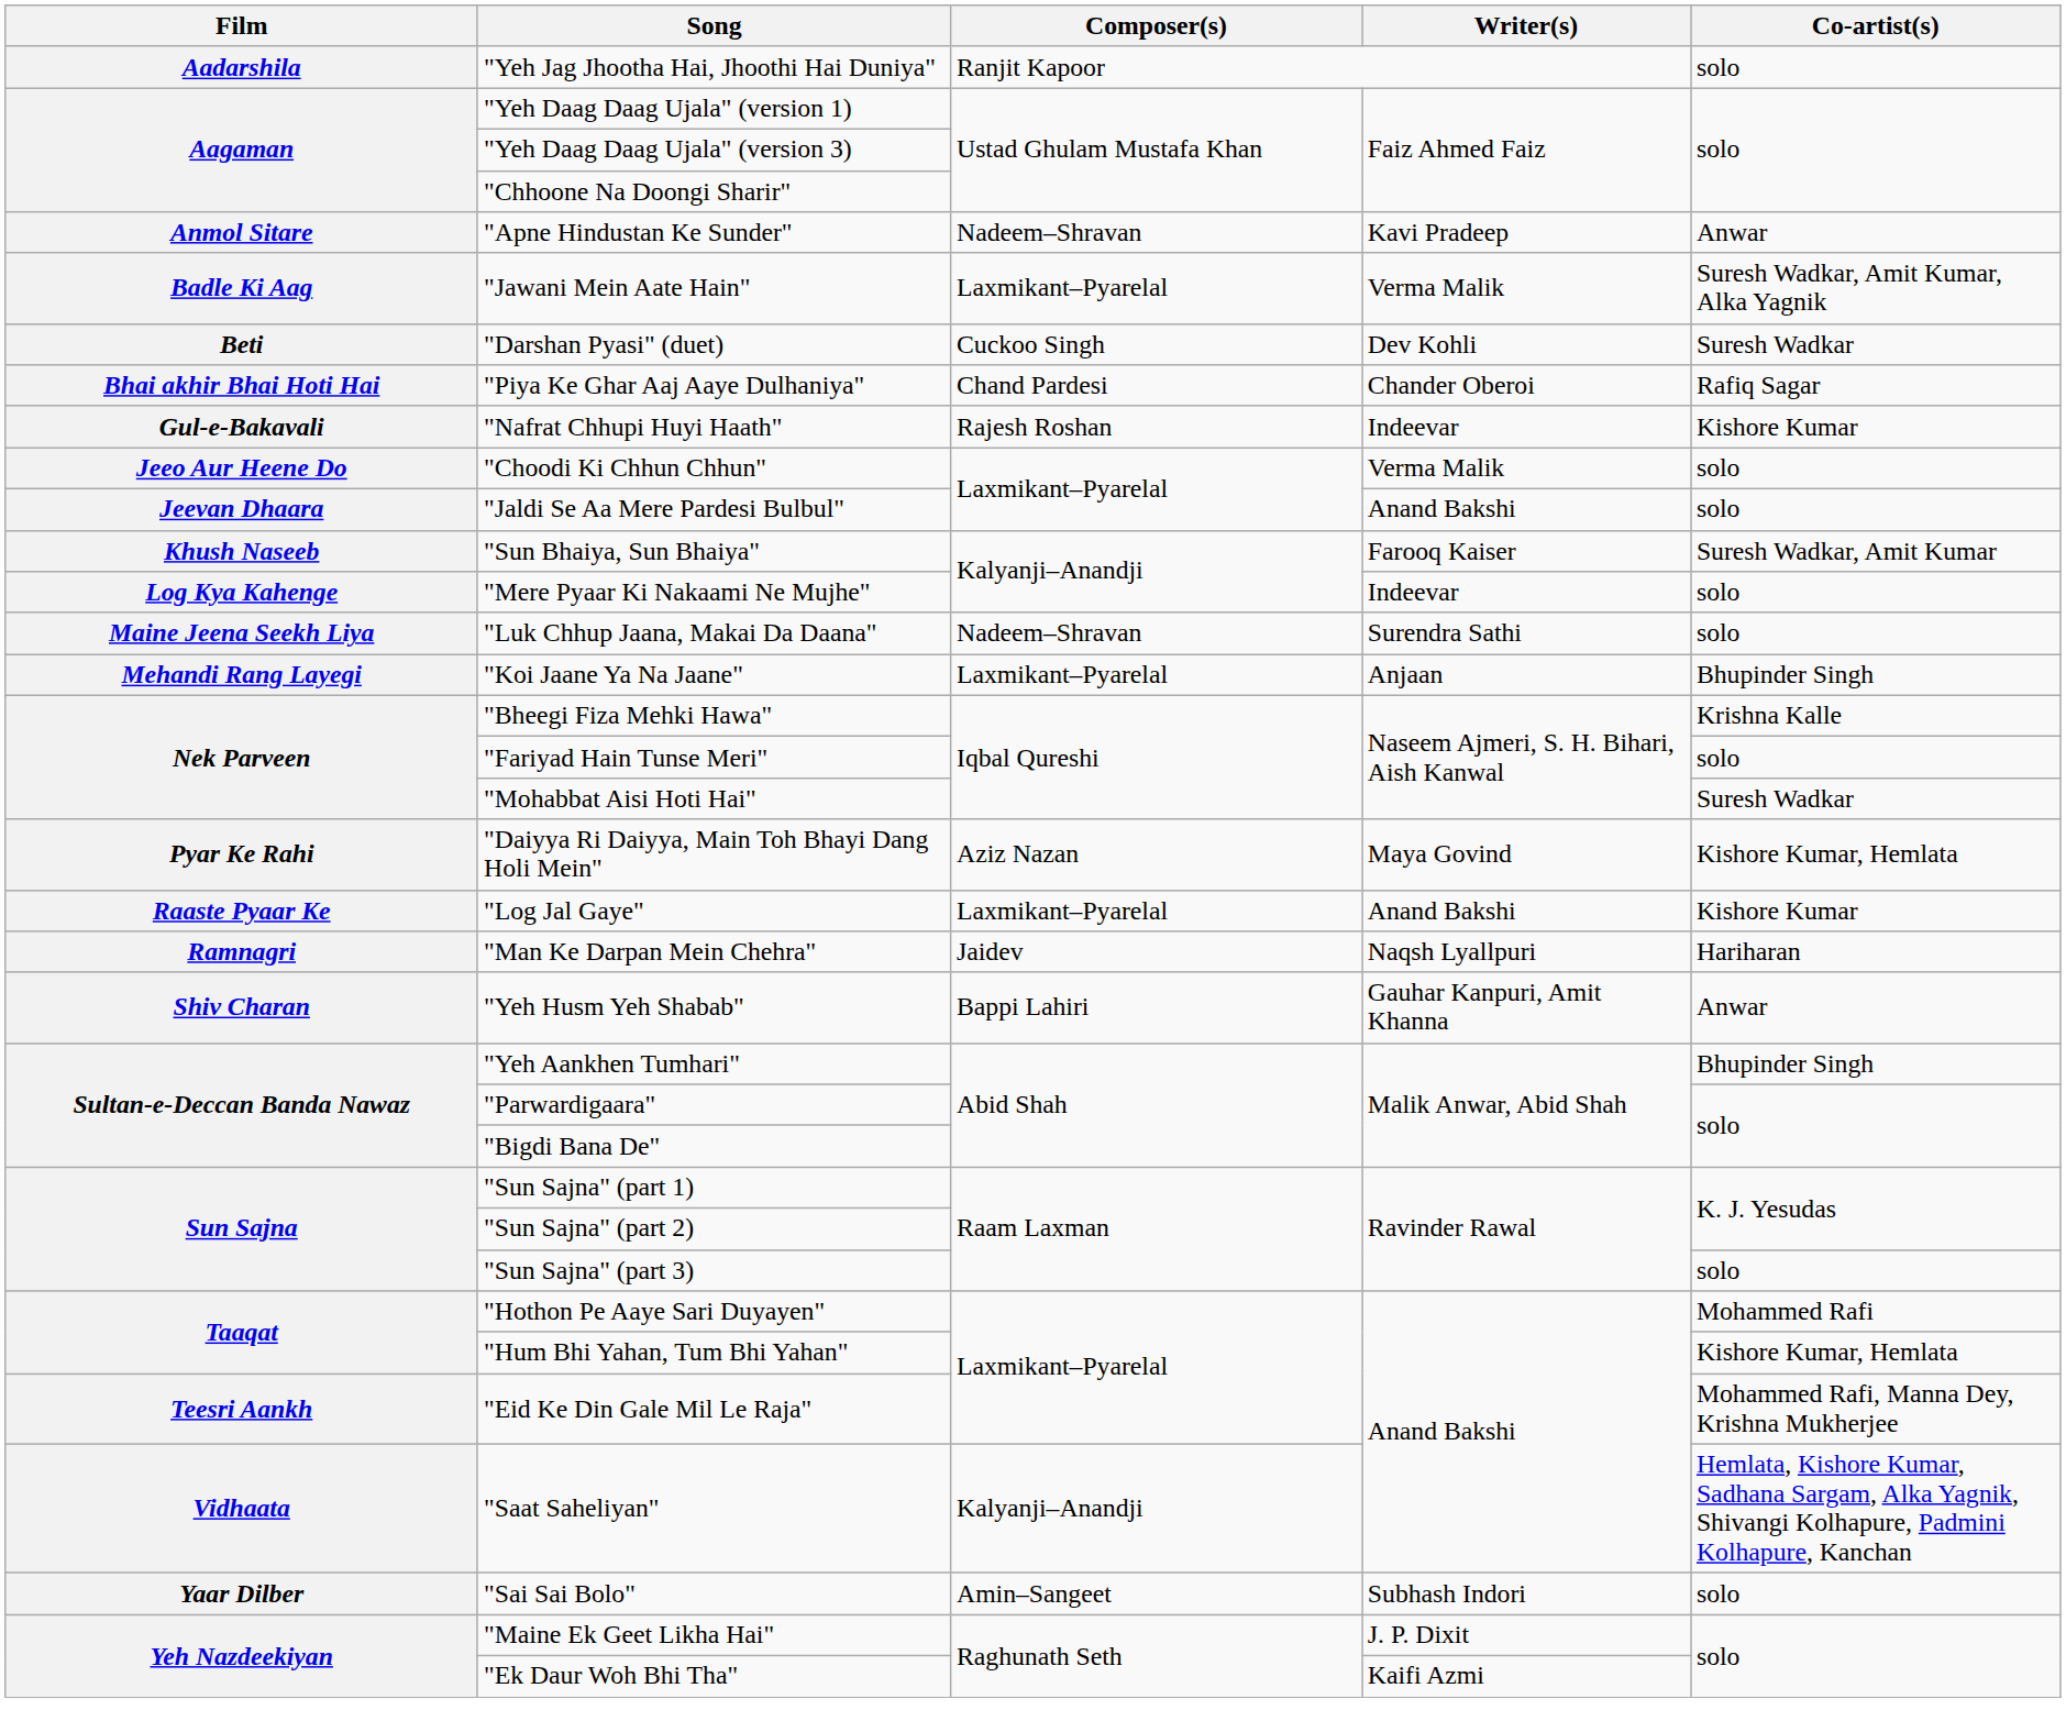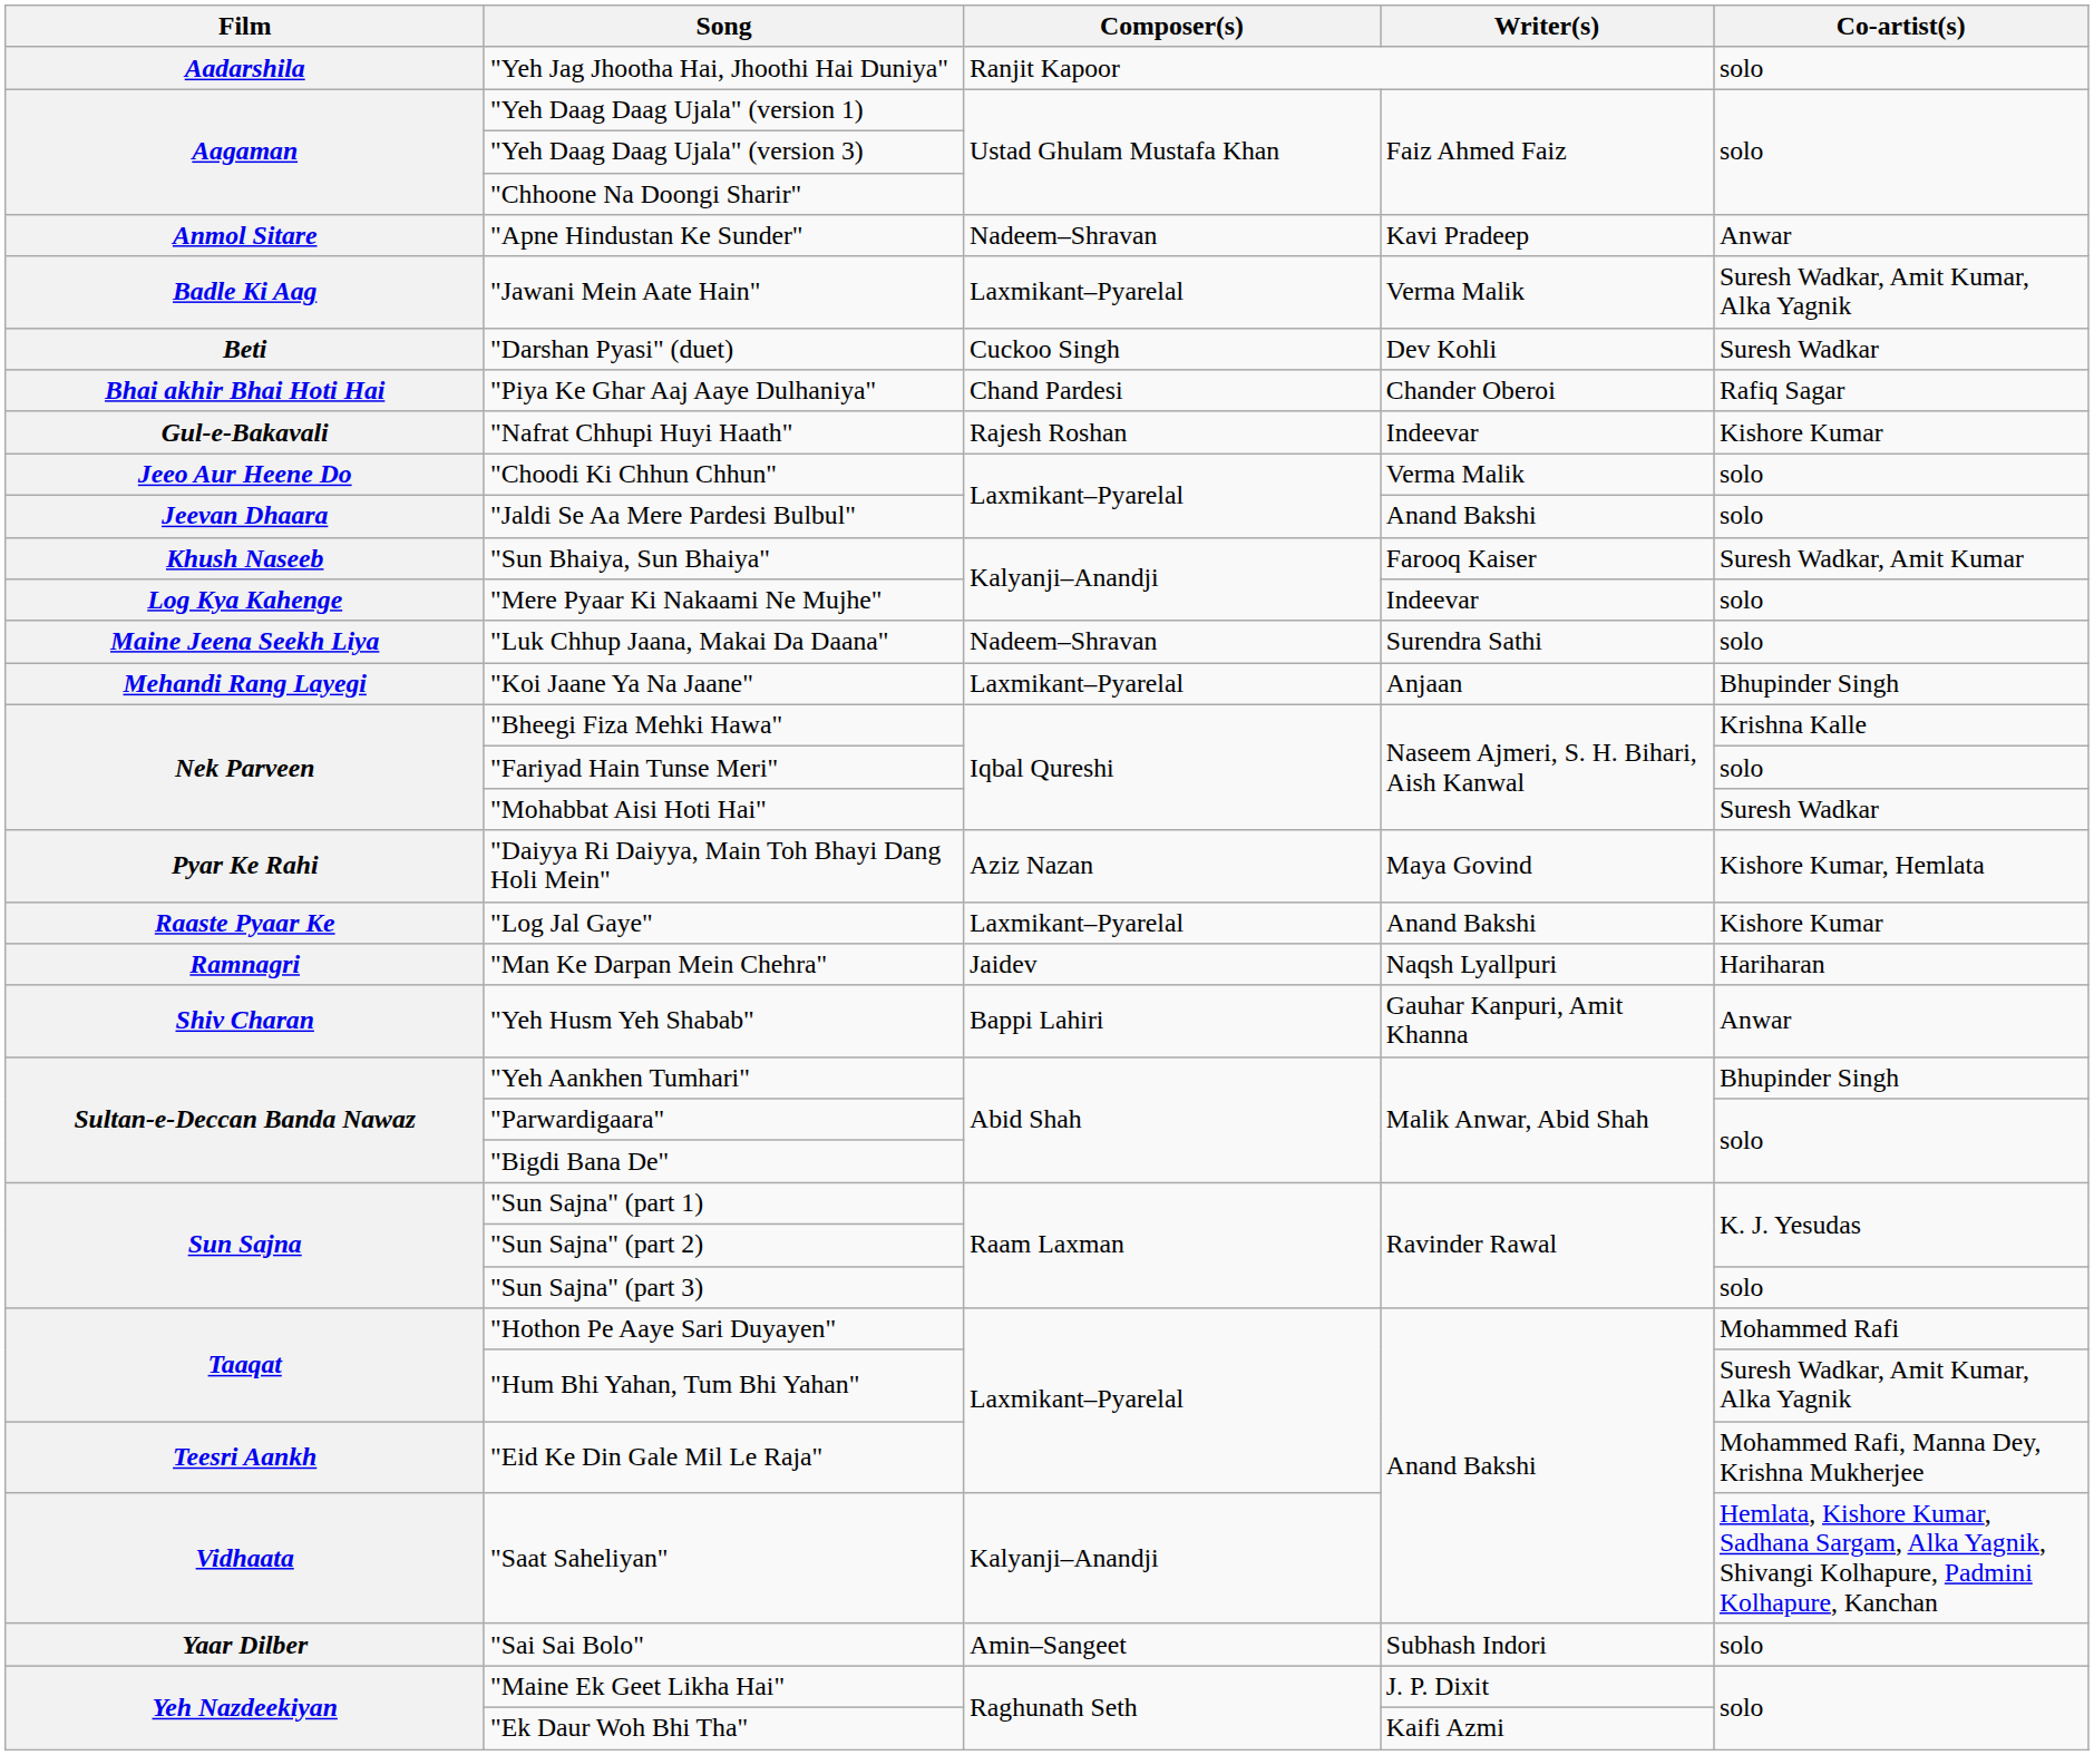"Hum Bhi Yahan, Tum Bhi Yahan" | Co-artist(s): Kishore Kumar, Hemlata -> Suresh Wadkar, Amit Kumar, Alka Yagnik
